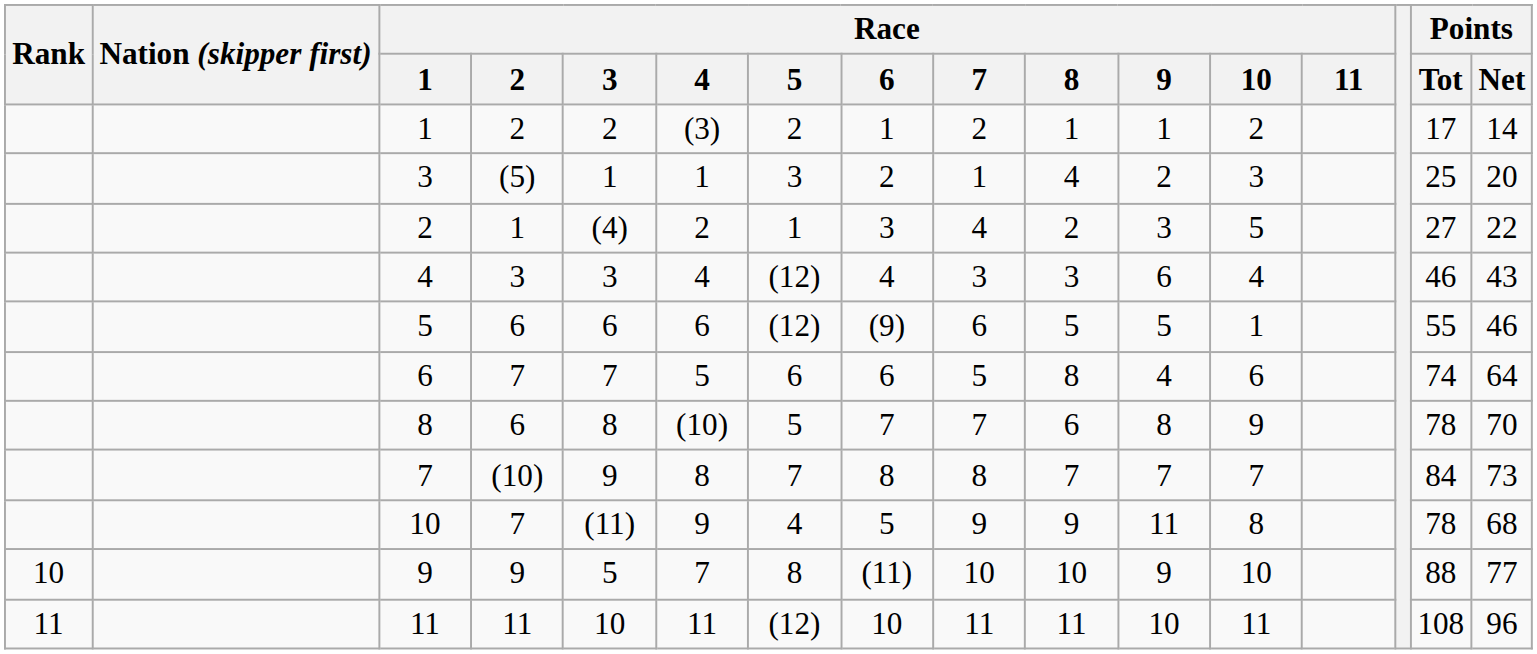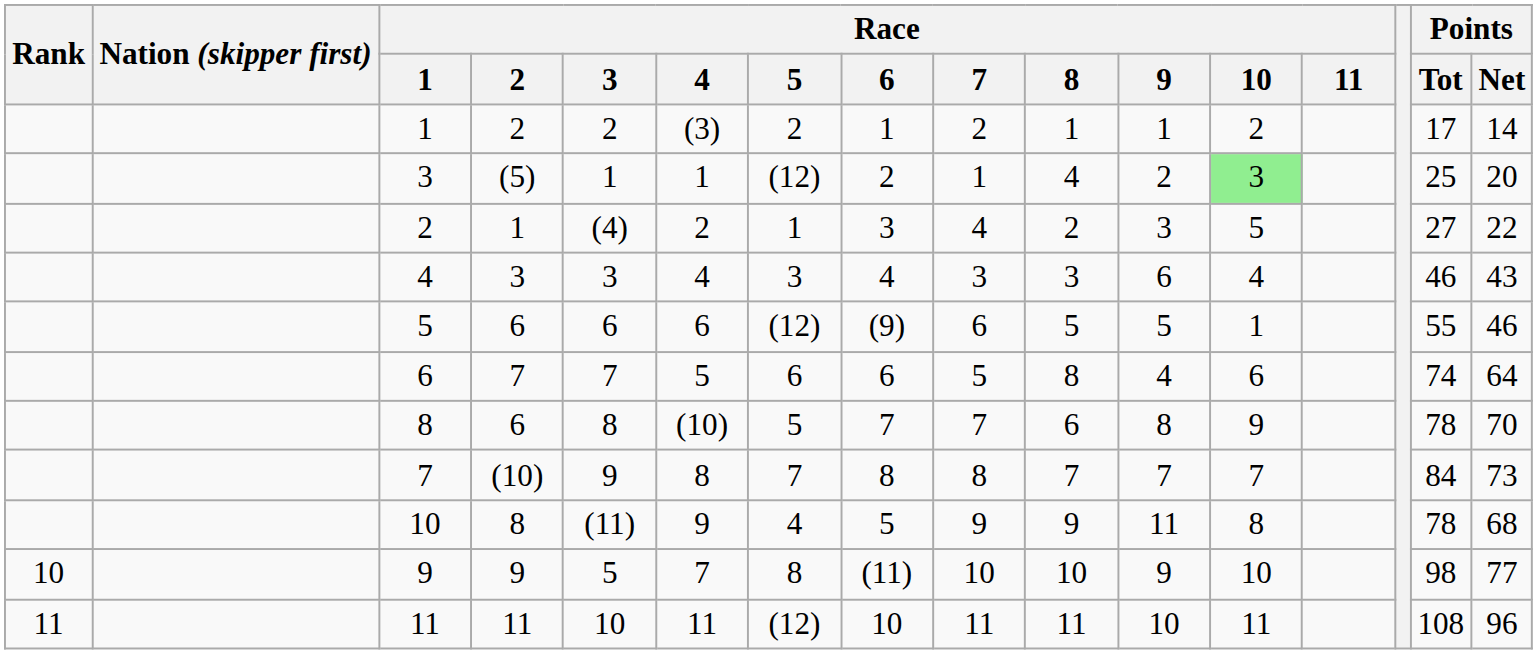row 4 | Race / 5: 3 -> (12)
row 4 | Race / 10: no background -> lightgreen background
row 6 | Race / 5: (12) -> 3
row 11 | Race / 2: 7 -> 8
row 12 | Points / Tot: 88 -> 98
